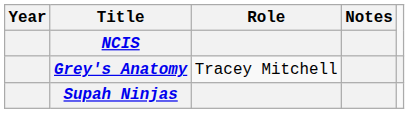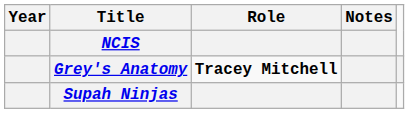Grey's Anatomy | Role: normal -> bold
